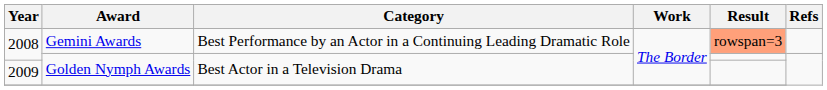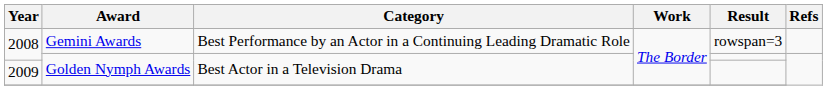2008 / Gemini Awards | Result: lightsalmon background -> no background
